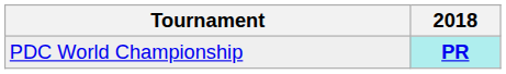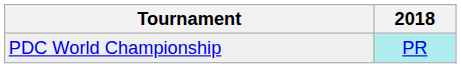PDC World Championship | 2018: bold -> normal
